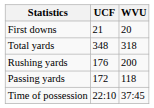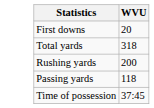- column: UCF | 21 | 348 | 176 | 172 | 22:10
